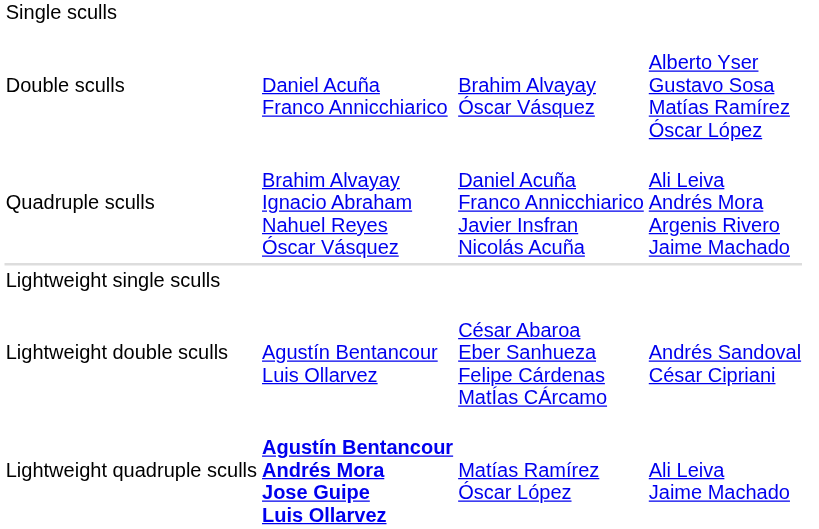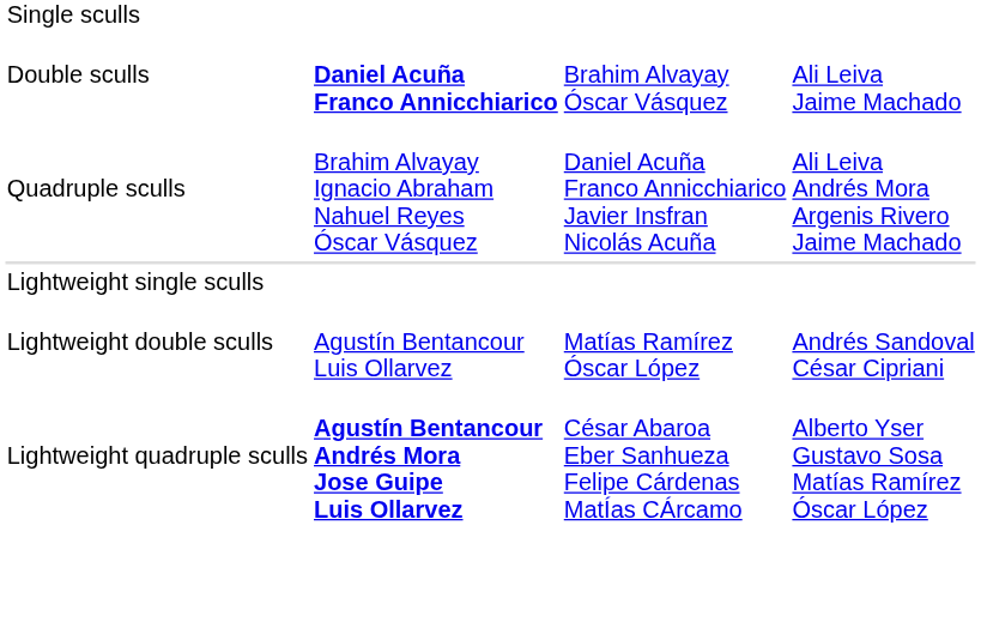Double sculls | column 2: normal -> bold
Double sculls | column 4: Alberto Yser Gustavo Sosa Matías Ramírez Óscar López -> Ali Leiva Jaime Machado
Lightweight double sculls | column 3: César Abaroa Eber Sanhueza Felipe Cárdenas MatÍas CÁrcamo -> Matías Ramírez Óscar López
Lightweight quadruple sculls | column 3: Matías Ramírez Óscar López -> César Abaroa Eber Sanhueza Felipe Cárdenas MatÍas CÁrcamo
Lightweight quadruple sculls | column 4: Ali Leiva Jaime Machado -> Alberto Yser Gustavo Sosa Matías Ramírez Óscar López
